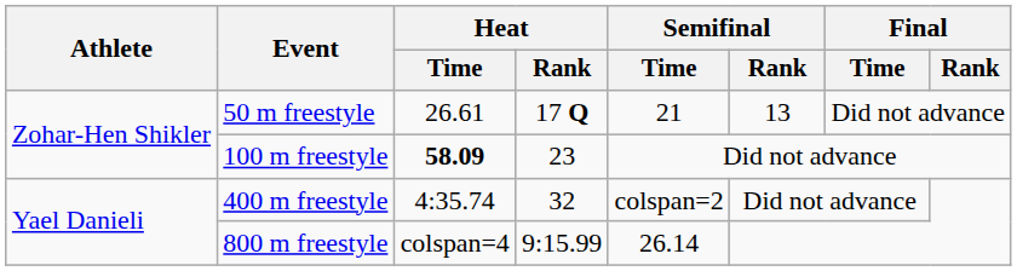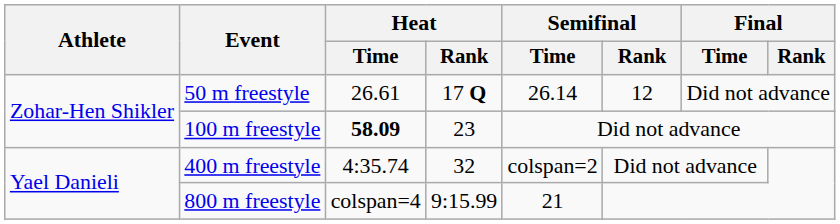50 m freestyle | Semifinal / Time: 21 -> 26.14
50 m freestyle | Semifinal / Rank: 13 -> 12
800 m freestyle | Semifinal / Time: 26.14 -> 21
